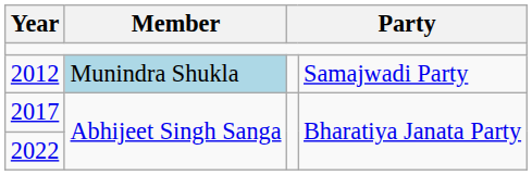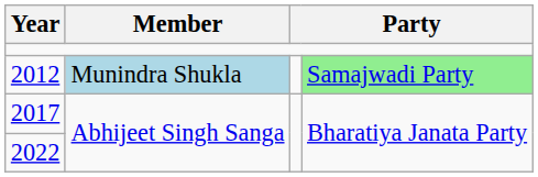2012 | column 4: no background -> lightgreen background
